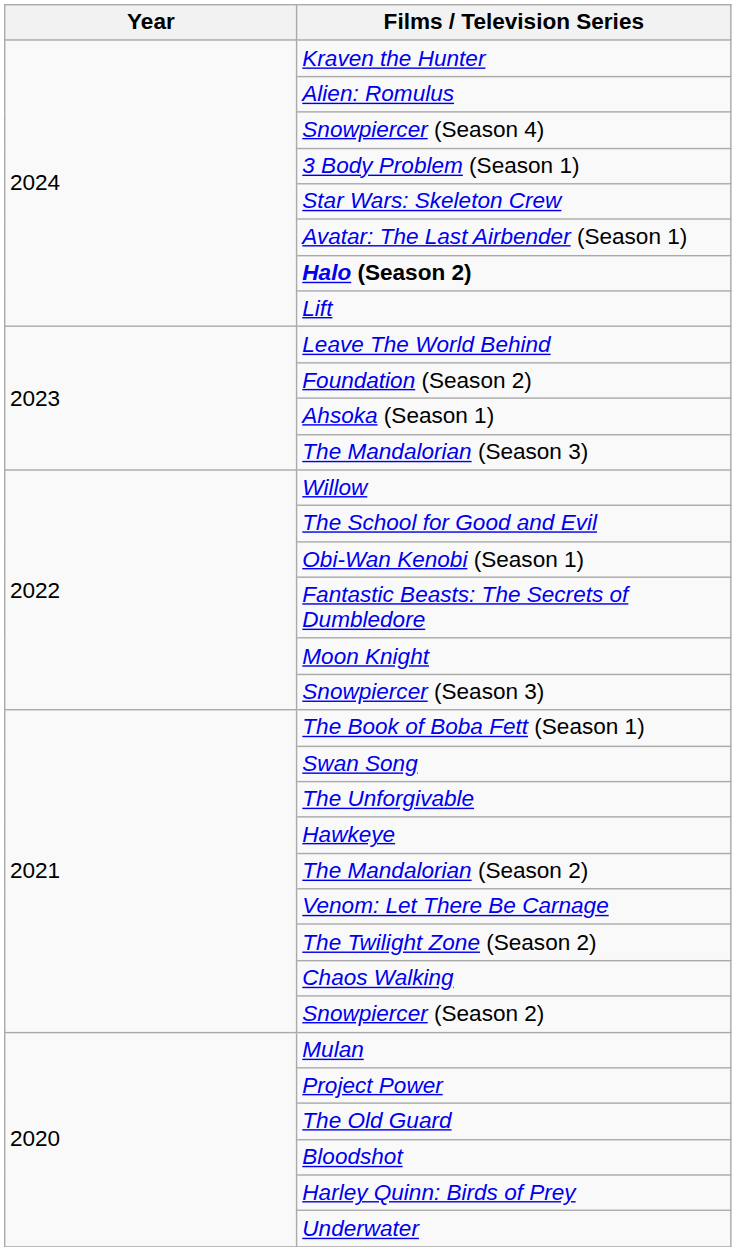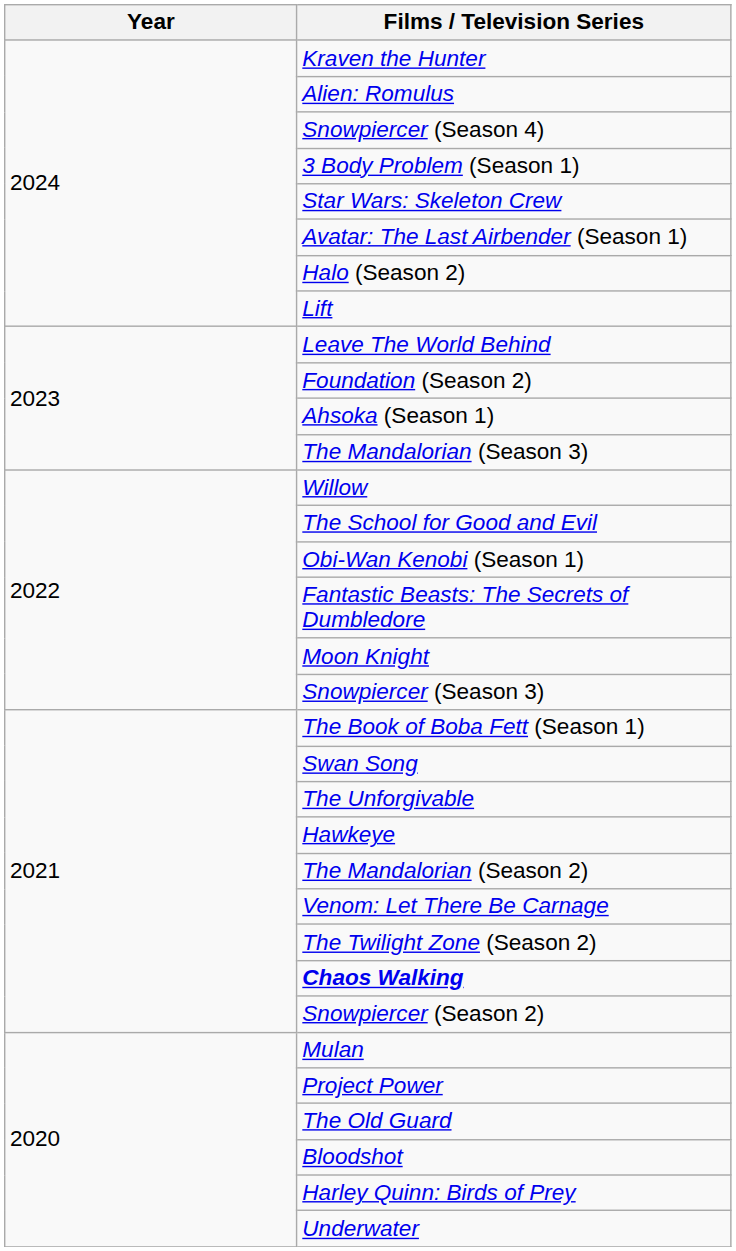Halo (Season 2) | Films / Television Series: bold -> normal
Chaos Walking | Films / Television Series: normal -> bold
